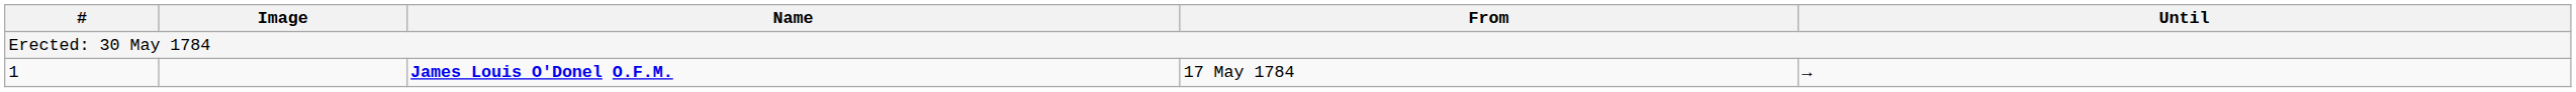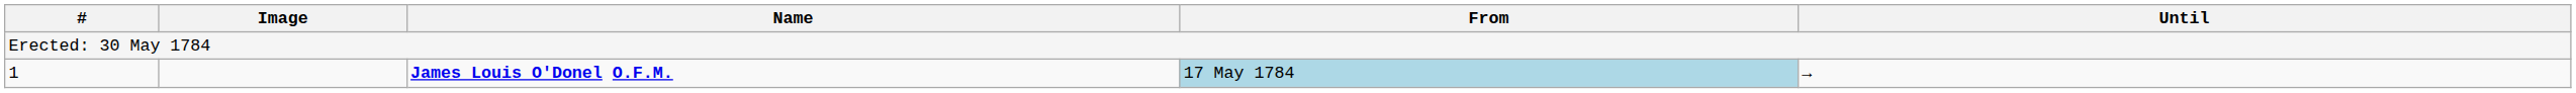1 | From: no background -> lightblue background
